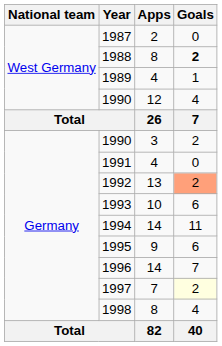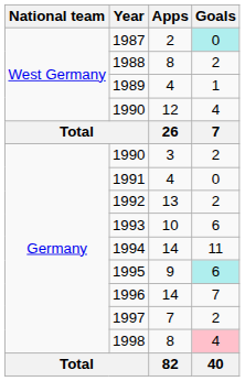1987 | Goals: no background -> paleturquoise background
1988 | Goals: bold -> normal
1992 | Goals: lightsalmon background -> no background
1995 | Goals: no background -> paleturquoise background
1997 | Goals: lightyellow background -> no background
1998 | Goals: no background -> pink background
